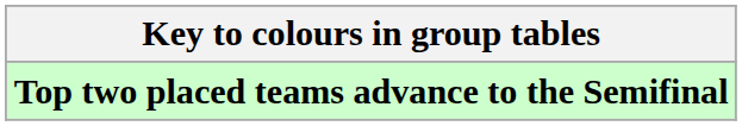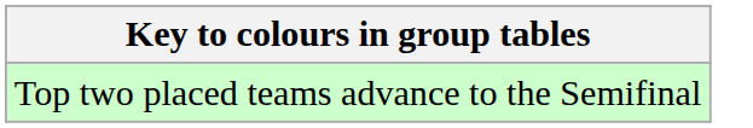row 2 | column 1: bold -> normal
